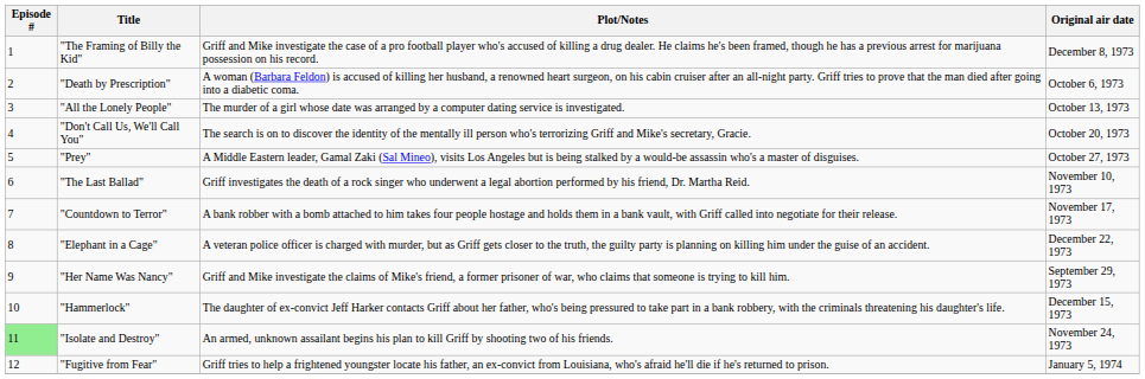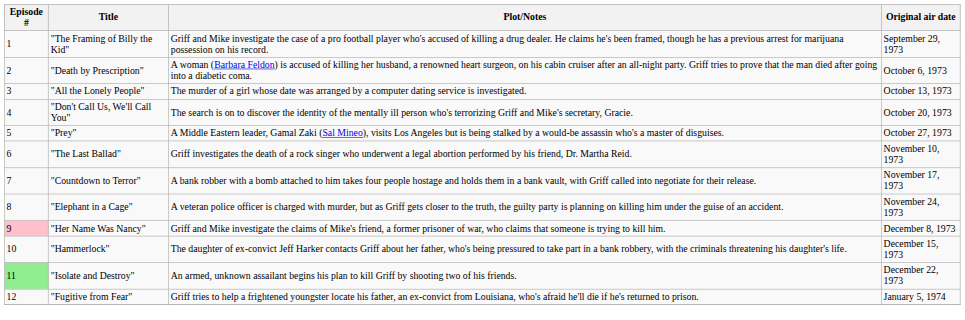"The Framing of Billy the Kid" | Original air date: December 8, 1973 -> September 29, 1973
"Elephant in a Cage" | Original air date: December 22, 1973 -> November 24, 1973
"Her Name Was Nancy" | Episode #: no background -> pink background
"Her Name Was Nancy" | Original air date: September 29, 1973 -> December 8, 1973
"Isolate and Destroy" | Original air date: November 24, 1973 -> December 22, 1973
